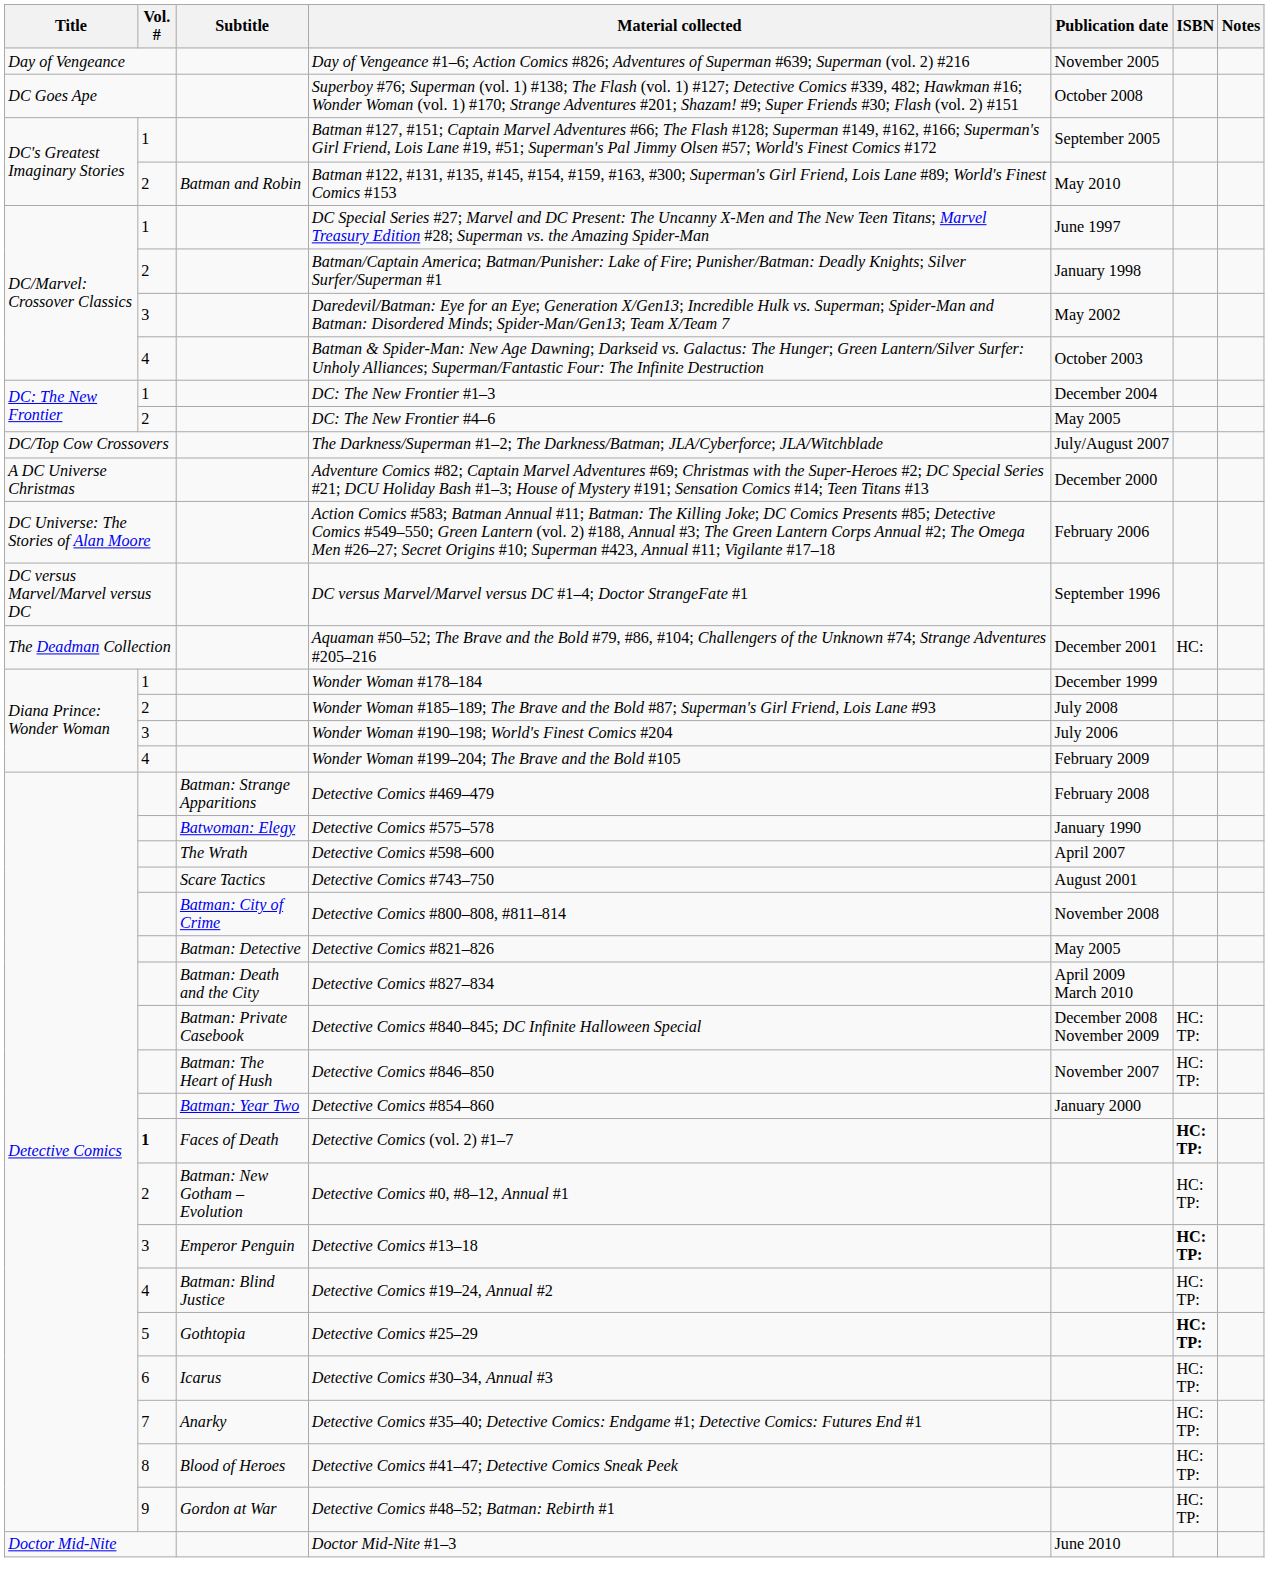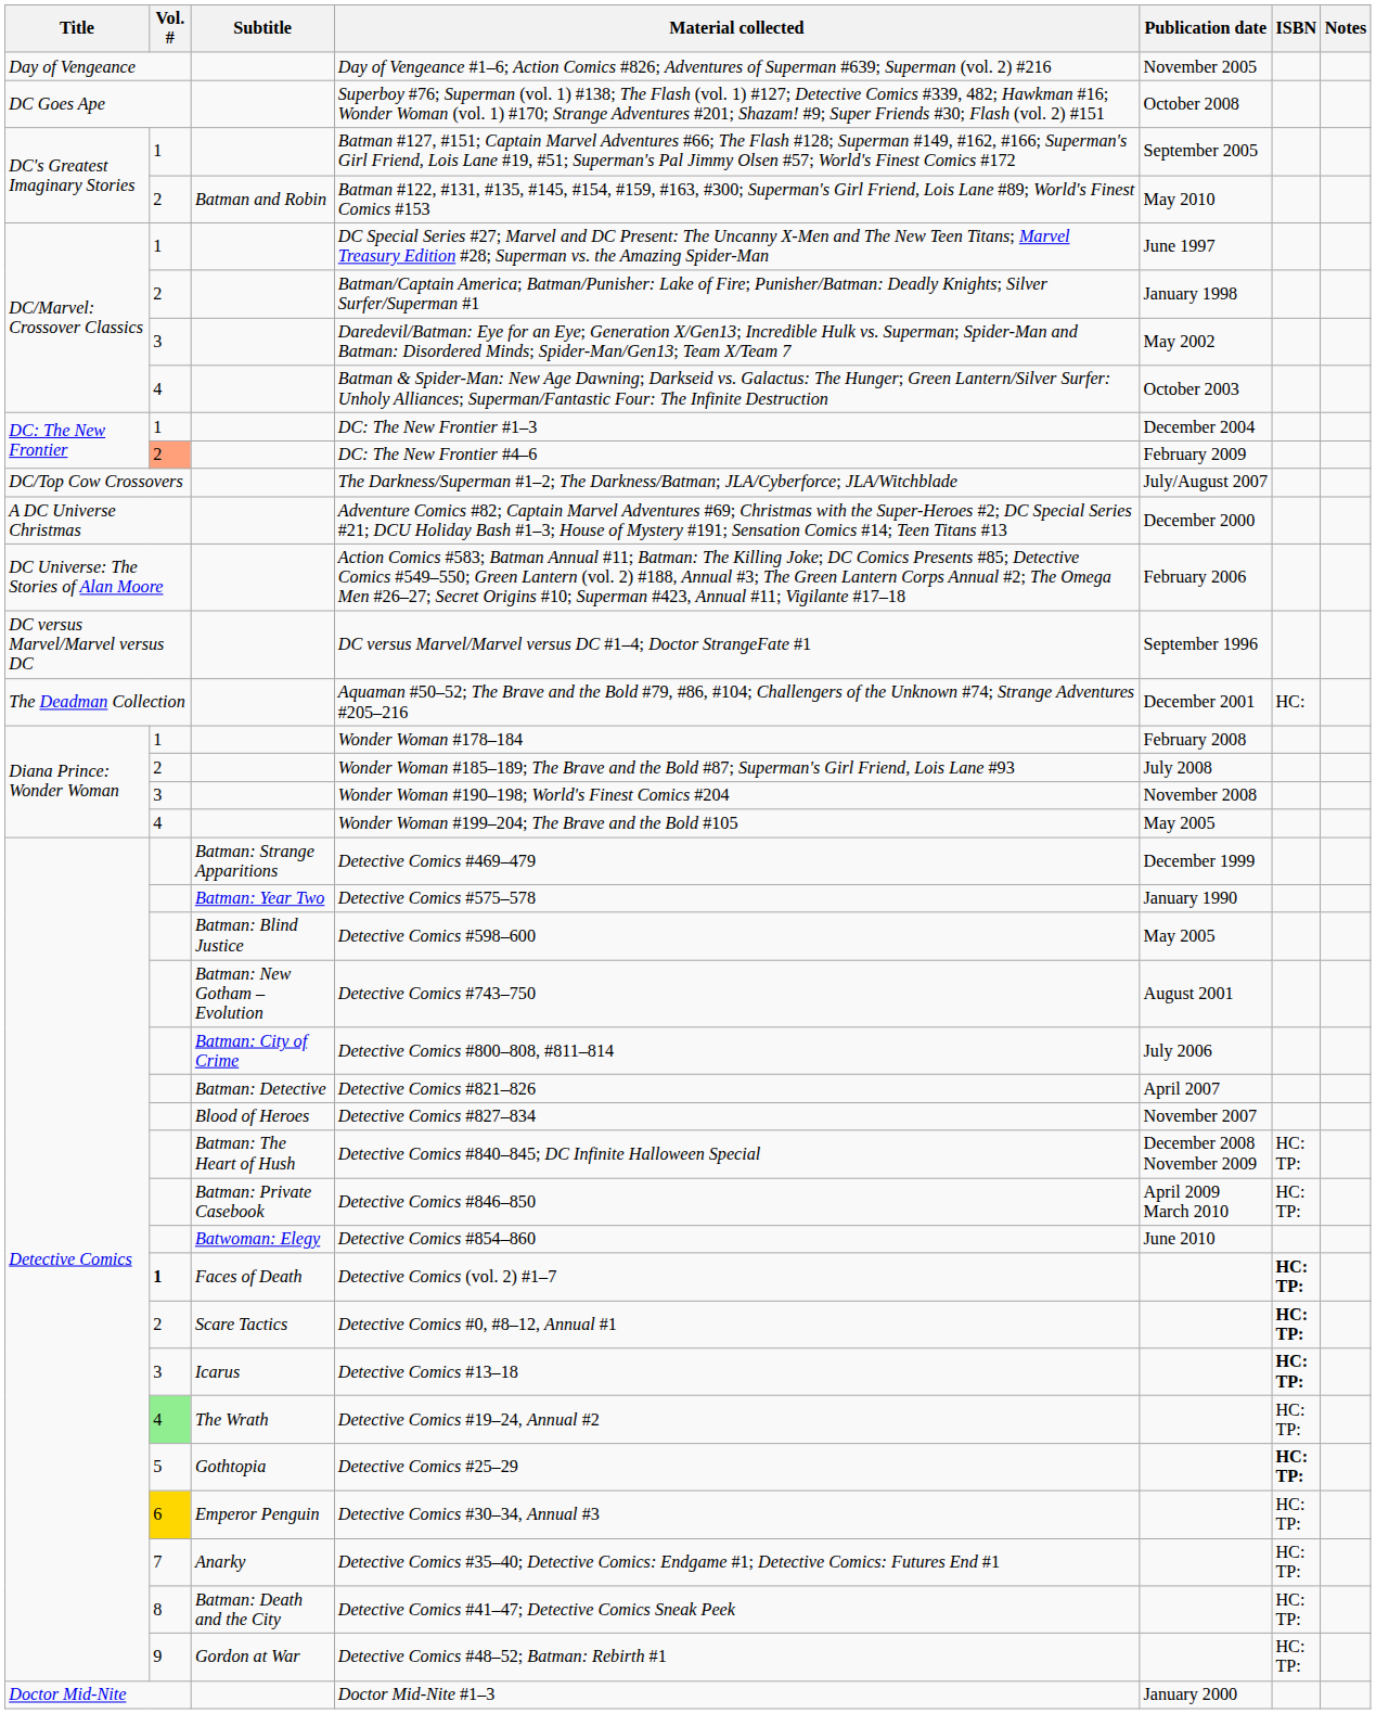DC: The New Frontier #4–6 | Vol. #: no background -> lightsalmon background
DC: The New Frontier #4–6 | Publication date: May 2005 -> February 2009
Wonder Woman #178–184 | Publication date: December 1999 -> February 2008
Wonder Woman #190–198; World's Finest Comics #204 | Publication date: July 2006 -> November 2008
Wonder Woman #199–204; The Brave and the Bold #105 | Publication date: February 2009 -> May 2005
Detective Comics #469–479 | Publication date: February 2008 -> December 1999
Detective Comics #575–578 | Subtitle: Batwoman: Elegy -> Batman: Year Two
Detective Comics #598–600 | Subtitle: The Wrath -> Batman: Blind Justice
Detective Comics #598–600 | Publication date: April 2007 -> May 2005
Detective Comics #743–750 | Subtitle: Scare Tactics -> Batman: New Gotham –Evolution
Detective Comics #800–808, #811–814 | Publication date: November 2008 -> July 2006
Detective Comics #821–826 | Publication date: May 2005 -> April 2007
Detective Comics #827–834 | Subtitle: Batman: Death and the City -> Blood of Heroes
Detective Comics #827–834 | Publication date: April 2009 March 2010 -> November 2007
Detective Comics #840–845; DC Infinite Halloween Special | Subtitle: Batman: Private Casebook -> Batman: The Heart of Hush
Detective Comics #846–850 | Subtitle: Batman: The Heart of Hush -> Batman: Private Casebook
Detective Comics #846–850 | Publication date: November 2007 -> April 2009 March 2010
Detective Comics #854–860 | Subtitle: Batman: Year Two -> Batwoman: Elegy
Detective Comics #854–860 | Publication date: January 2000 -> June 2010
Detective Comics #0, #8–12, Annual #1 | Subtitle: Batman: New Gotham –Evolution -> Scare Tactics
Detective Comics #0, #8–12, Annual #1 | ISBN: normal -> bold
Detective Comics #13–18 | Subtitle: Emperor Penguin -> Icarus
Detective Comics #19–24, Annual #2 | Vol. #: no background -> lightgreen background
Detective Comics #19–24, Annual #2 | Subtitle: Batman: Blind Justice -> The Wrath
Detective Comics #30–34, Annual #3 | Vol. #: no background -> gold background
Detective Comics #30–34, Annual #3 | Subtitle: Icarus -> Emperor Penguin
Detective Comics #41–47; Detective Comics Sneak Peek | Subtitle: Blood of Heroes -> Batman: Death and the City
Doctor Mid-Nite #1–3 | Publication date: June 2010 -> January 2000
